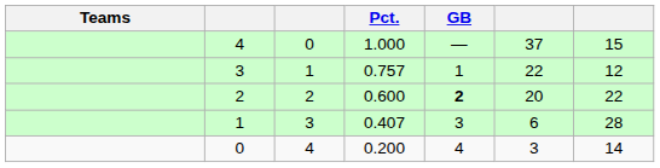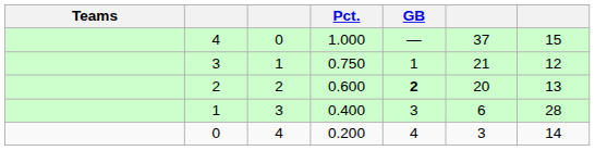row 3 | Pct.: 0.757 -> 0.750
row 3 | column 6: 22 -> 21
row 4 | column 7: 22 -> 13
row 5 | Pct.: 0.407 -> 0.400
